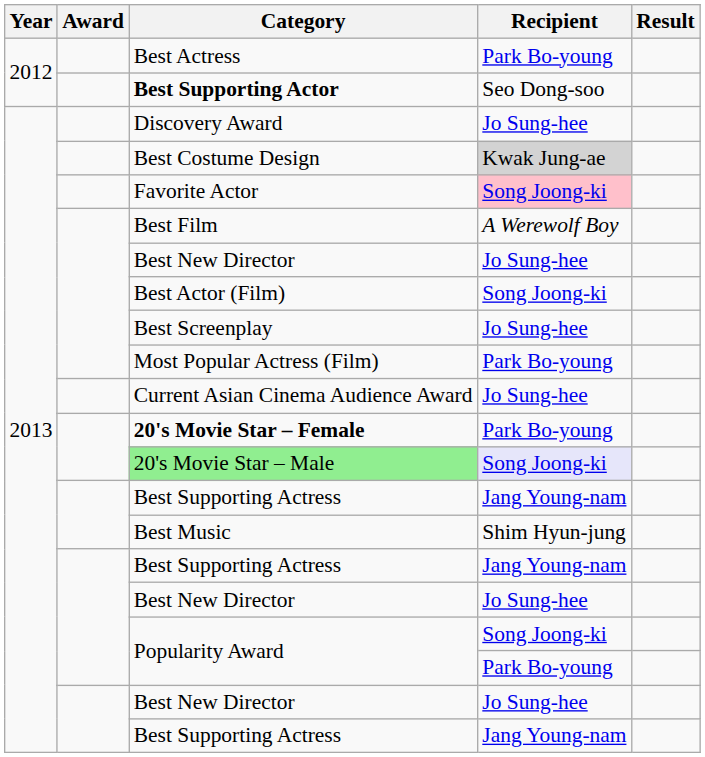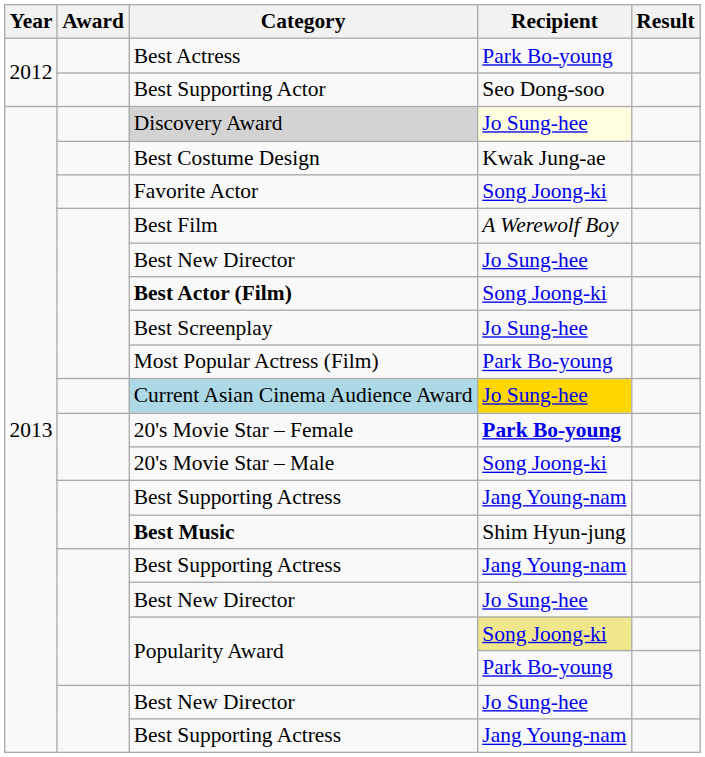Best Supporting Actor | Category: bold -> normal
Discovery Award | Category: no background -> lightgrey background
Discovery Award | Recipient: no background -> lightyellow background
Best Costume Design | Recipient: lightgrey background -> no background
Favorite Actor | Recipient: pink background -> no background
Best Actor (Film) | Category: normal -> bold
Current Asian Cinema Audience Award | Category: no background -> lightblue background
Current Asian Cinema Audience Award | Recipient: no background -> gold background
20's Movie Star – Female | Category: bold -> normal
20's Movie Star – Female | Recipient: normal -> bold
20's Movie Star – Male | Category: lightgreen background -> no background
20's Movie Star – Male | Recipient: lavender background -> no background
Best Music | Category: normal -> bold
Popularity Award / Song Joong-ki | Recipient: no background -> khaki background
